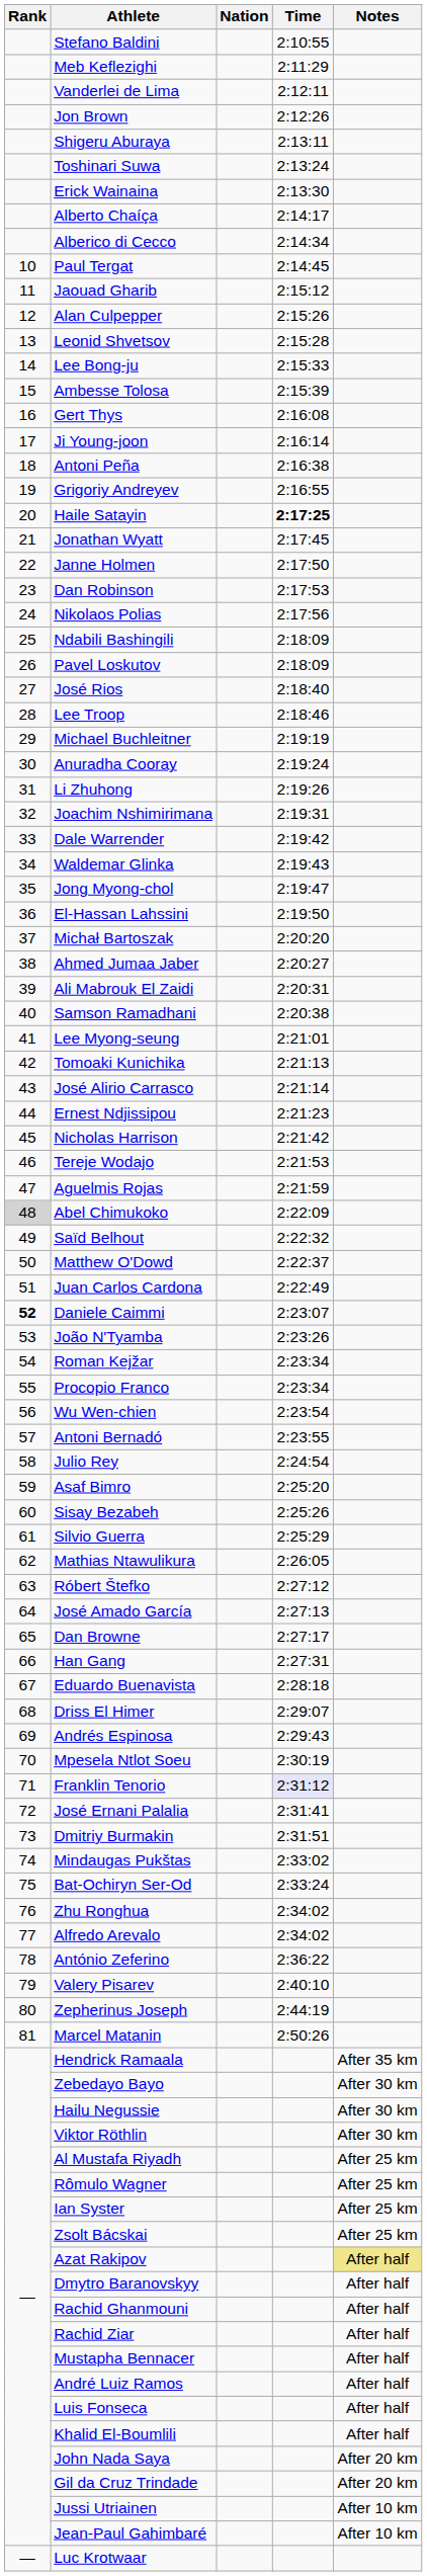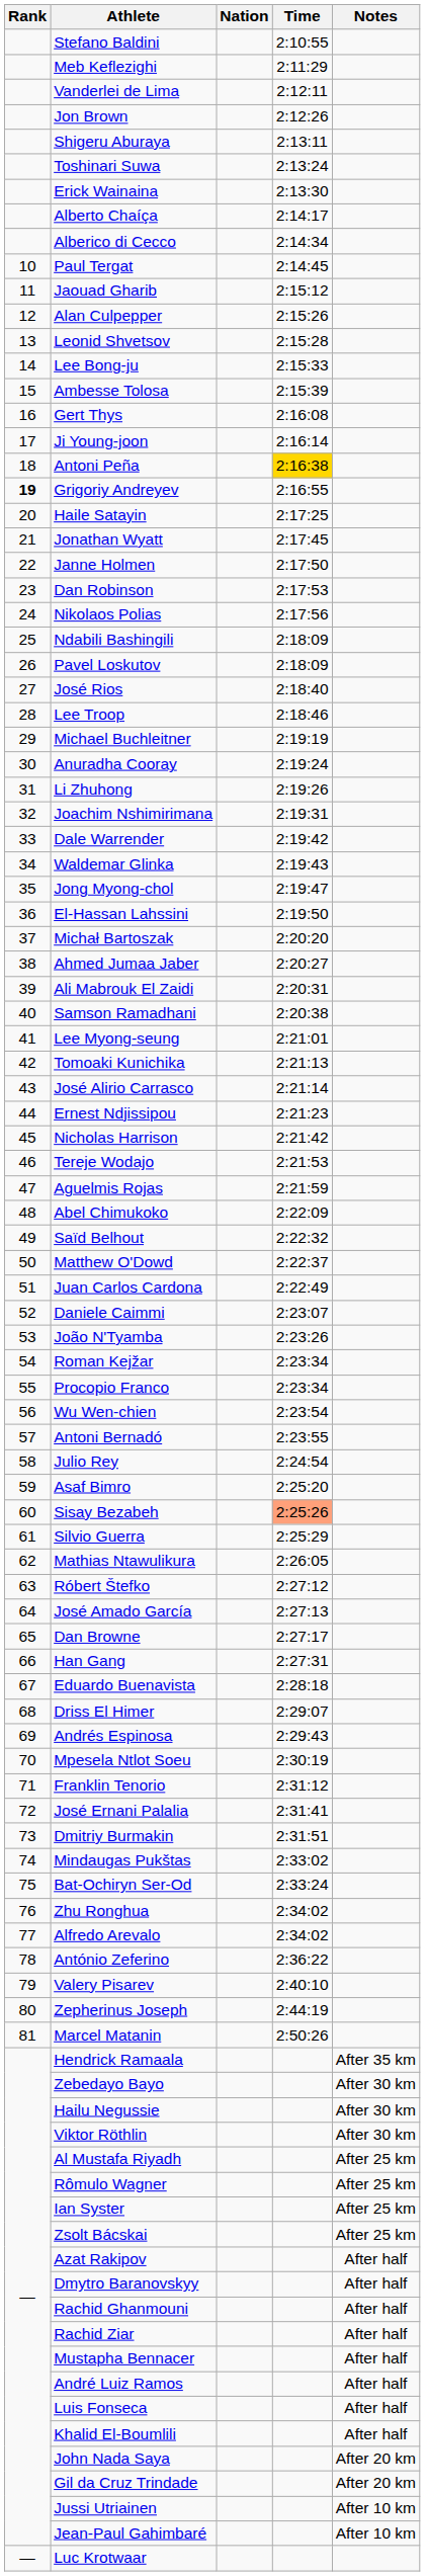Antoni Peña | Time: no background -> gold background
Grigoriy Andreyev | Rank: normal -> bold
Haile Satayin | Time: bold -> normal
Abel Chimukoko | Rank: lightgrey background -> no background
Daniele Caimmi | Rank: bold -> normal
Sisay Bezabeh | Time: no background -> lightsalmon background
Franklin Tenorio | Time: lavender background -> no background
Azat Rakipov | Notes: khaki background -> no background
